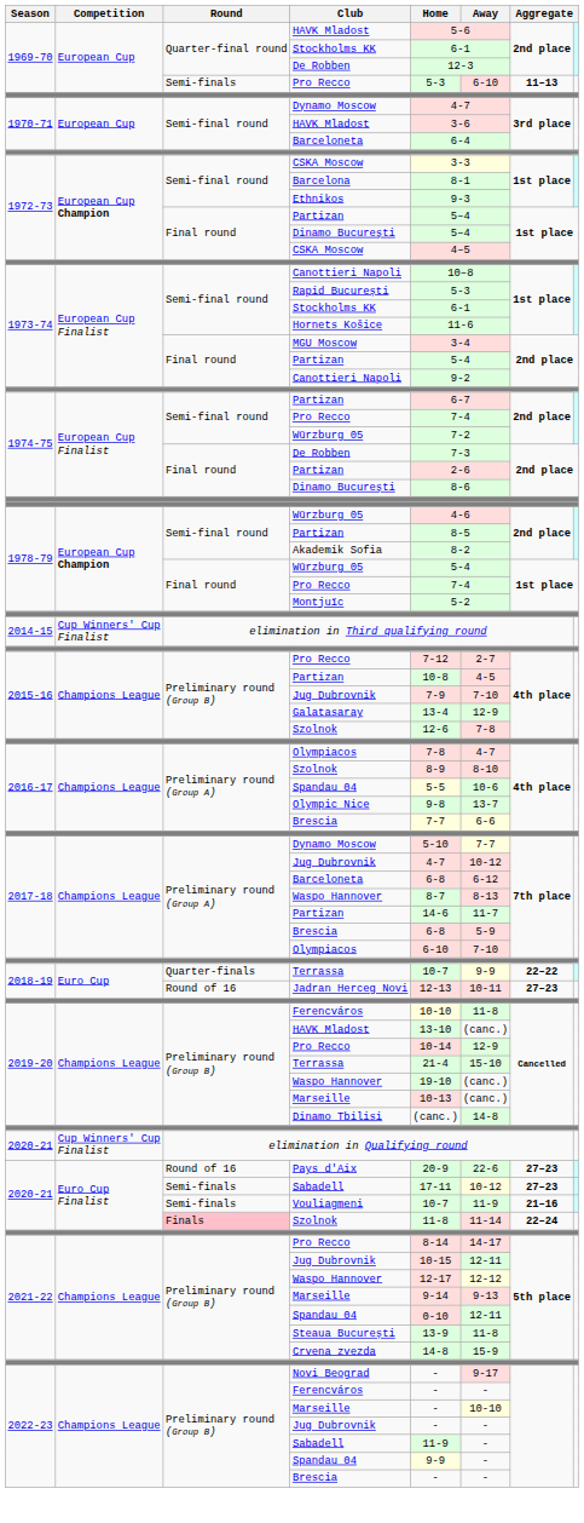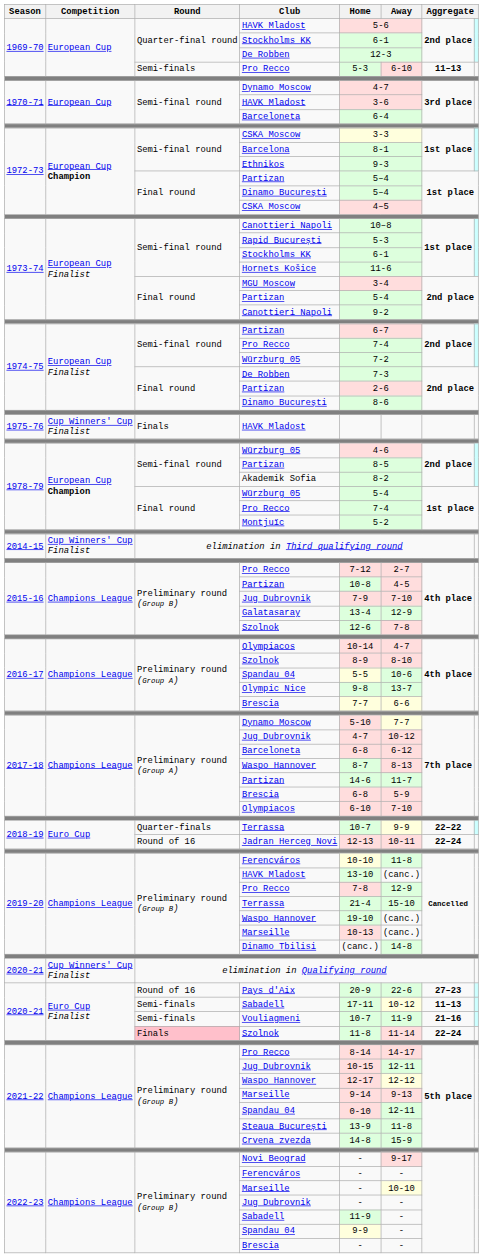+ row: 1975-76 | Cup Winners' Cup Finalist | Finals | HAVK Mladost
2016-17 / Olympiacos | Home: 7-8 -> 10-14
Jadran Herceg Novi | column 7: 27–23 -> 22–24
2019-20 / Pro Recco | Home: 10-14 -> 7-8
2020-21 / Sabadell | column 7: 27–23 -> 11–13
